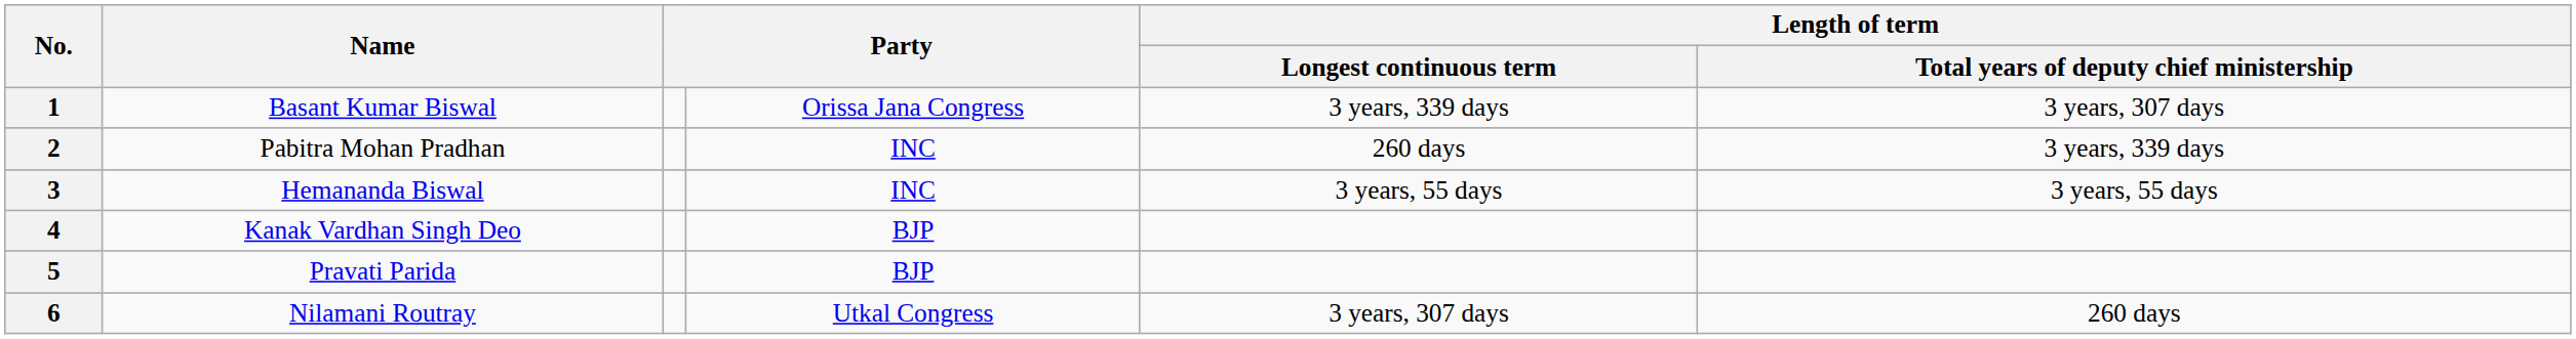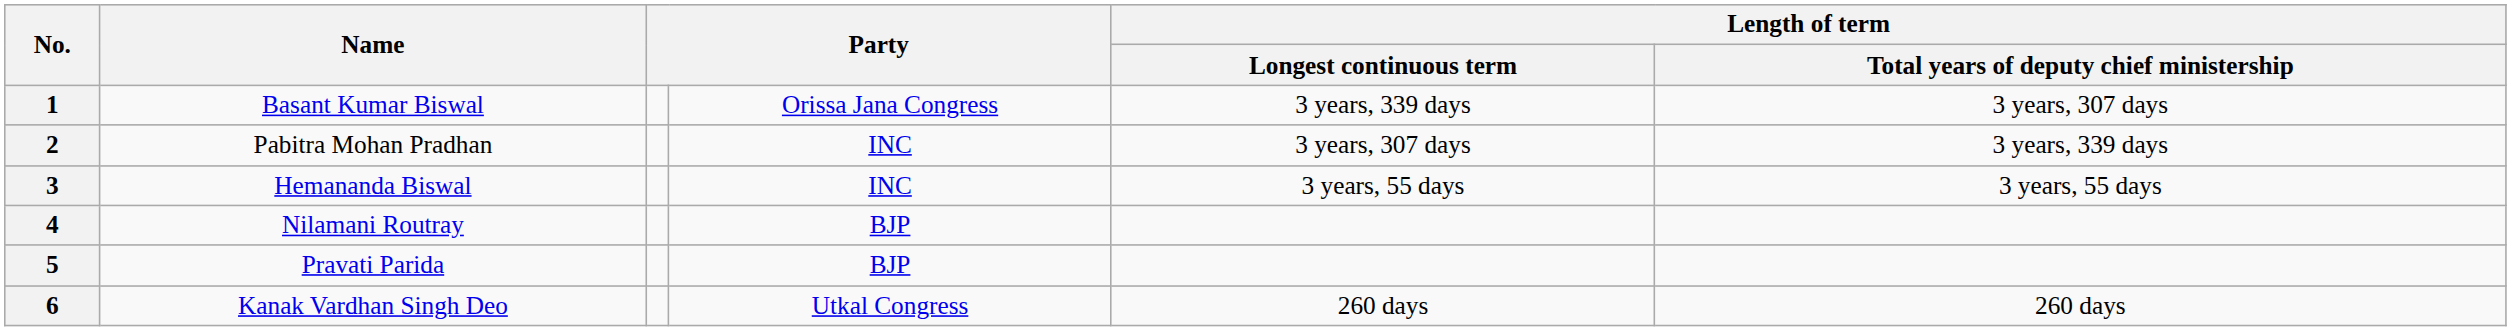2 | Length of term / Longest continuous term: 260 days -> 3 years, 307 days
4 | Name: Kanak Vardhan Singh Deo -> Nilamani Routray
6 | Name: Nilamani Routray -> Kanak Vardhan Singh Deo
6 | Length of term / Longest continuous term: 3 years, 307 days -> 260 days
